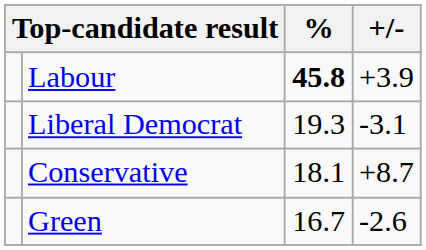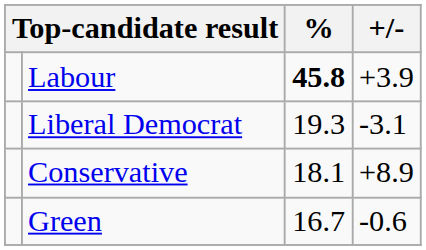Conservative | +/-: +8.7 -> +8.9
Green | +/-: -2.6 -> -0.6
